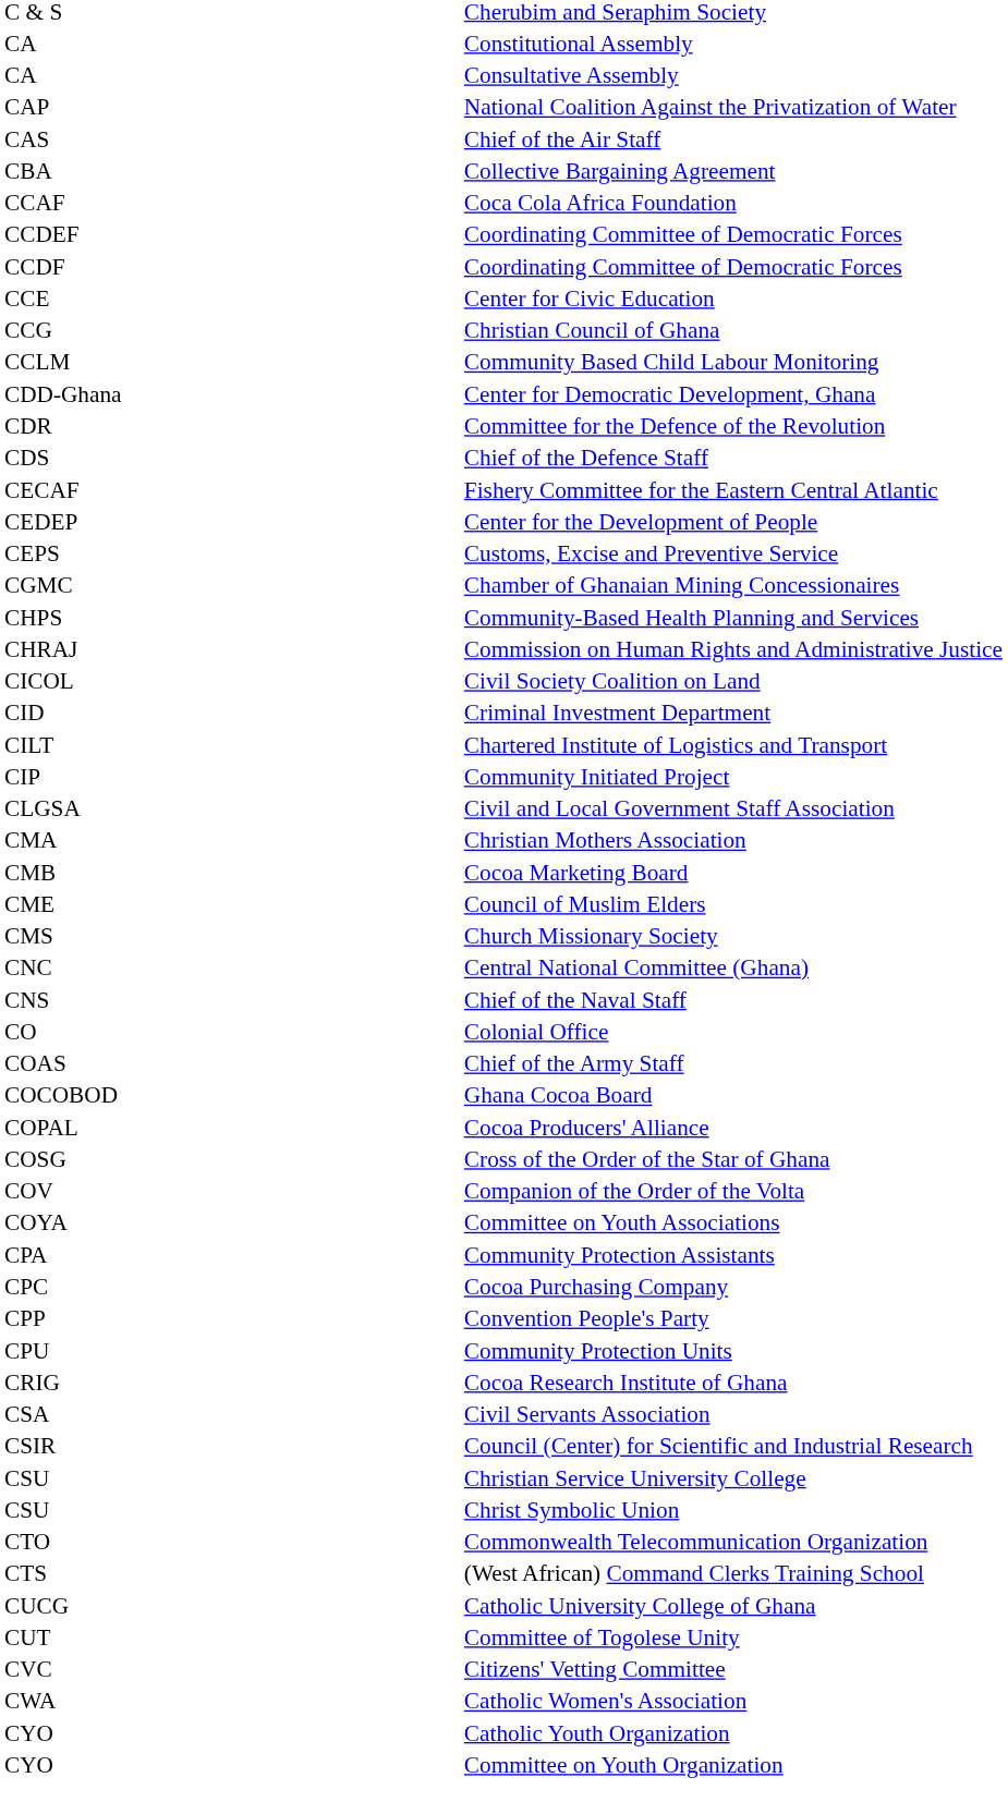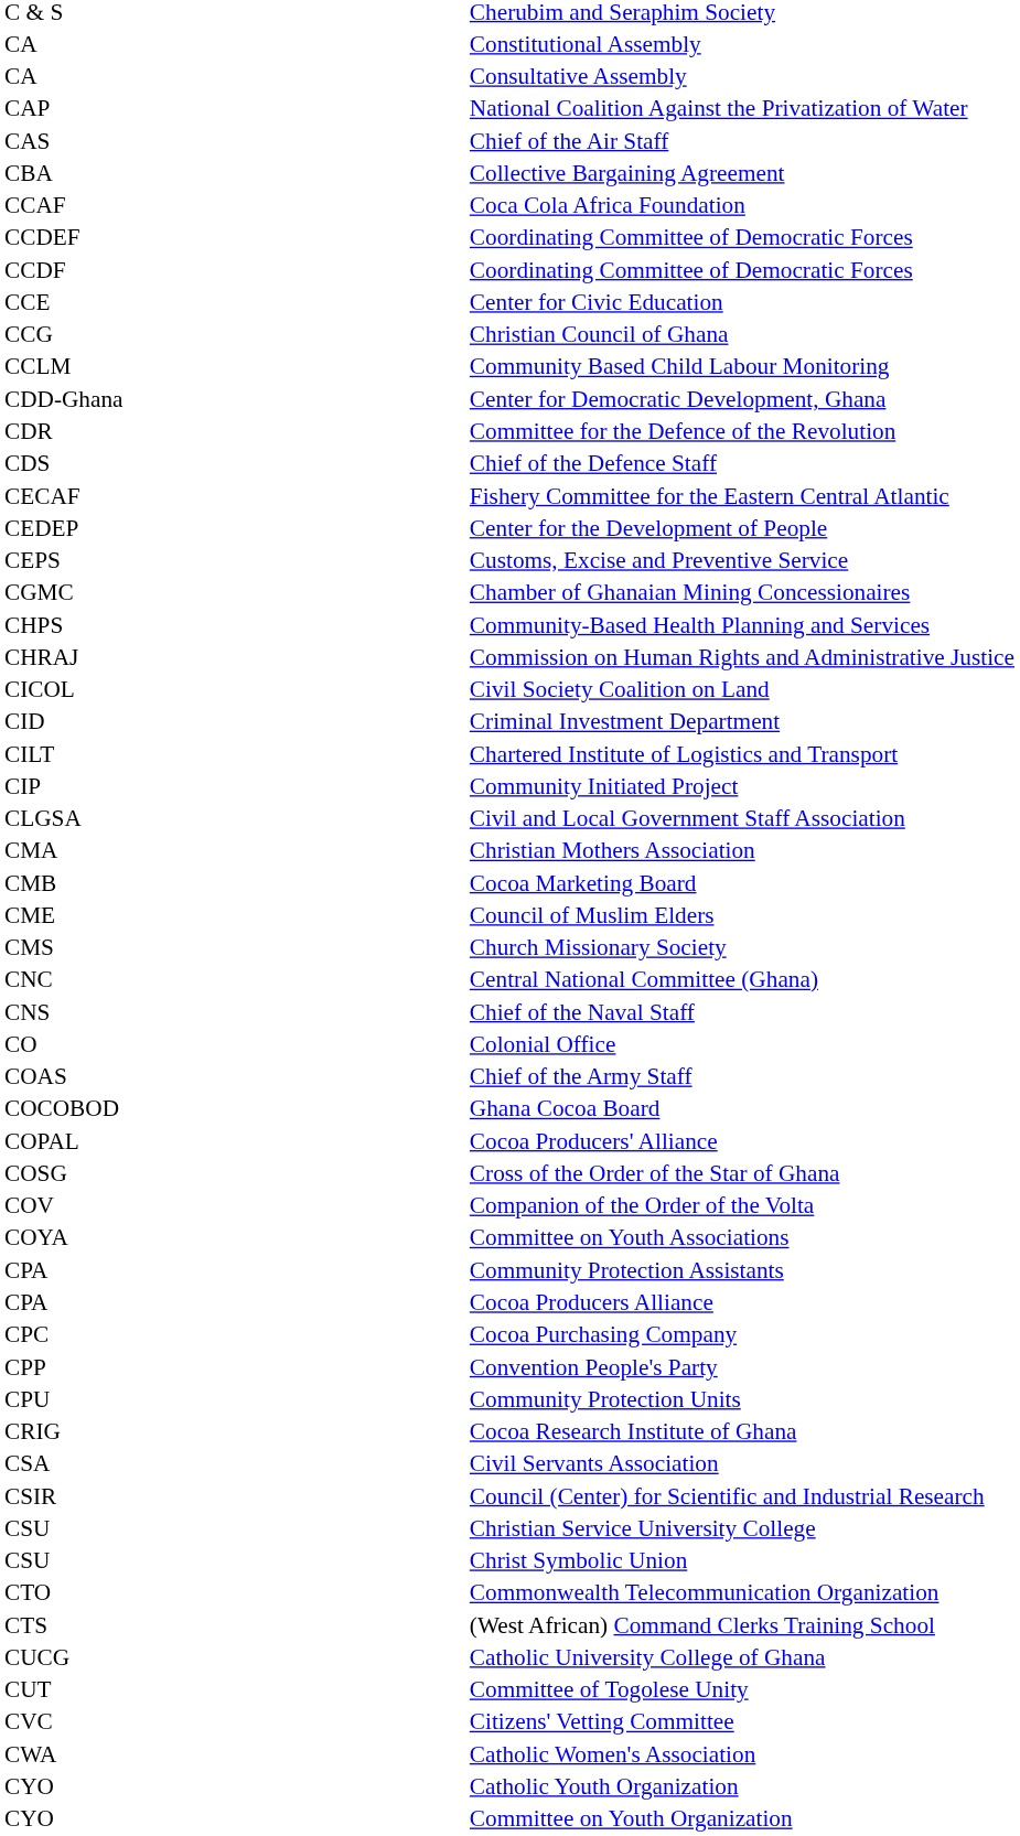+ row: CPA | Cocoa Producers Alliance
